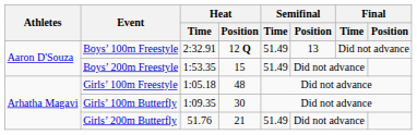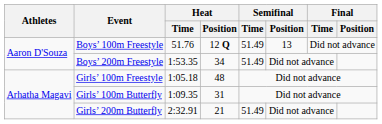Boys’ 100m Freestyle | Heat / Time: 2:32.91 -> 51.76
Boys’ 200m Freestyle | Heat / Position: 15 -> 34
Girls’ 100m Butterfly | Heat / Position: 30 -> 31
Girls’ 200m Butterfly | Heat / Time: 51.76 -> 2:32.91
